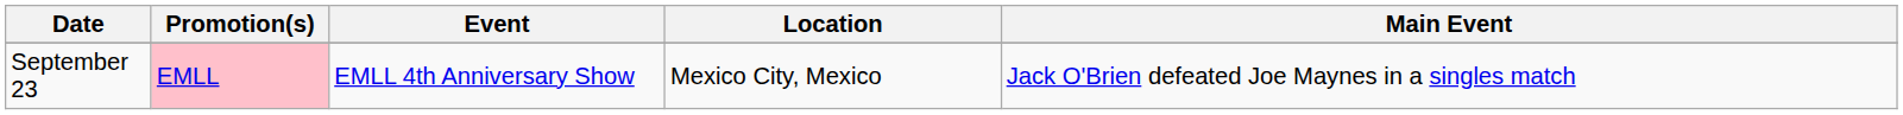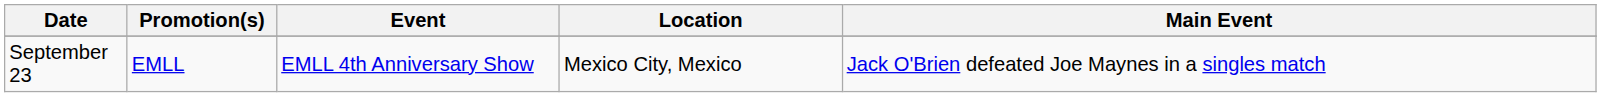September 23 | Promotion(s): pink background -> no background
